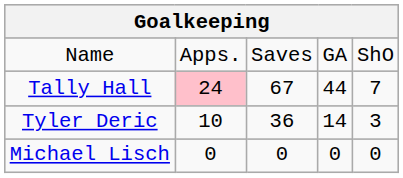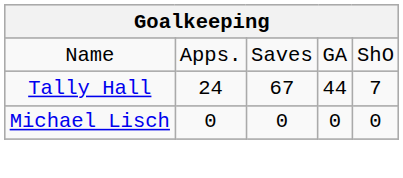Tally Hall | column 2: pink background -> no background
- row: Tyler Deric | 10 | 36 | 14 | 3
